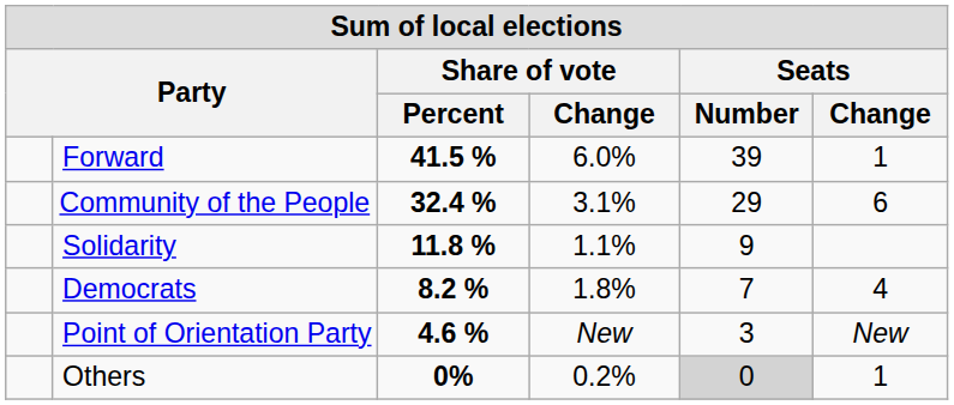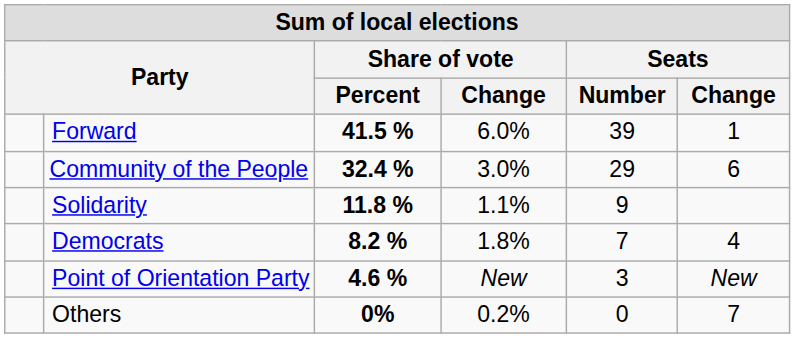Community of the People | Share of vote / Change: 3.1% -> 3.0%
Others | Seats / Number: lightgrey background -> no background
Others | Seats / Change: 1 -> 7
